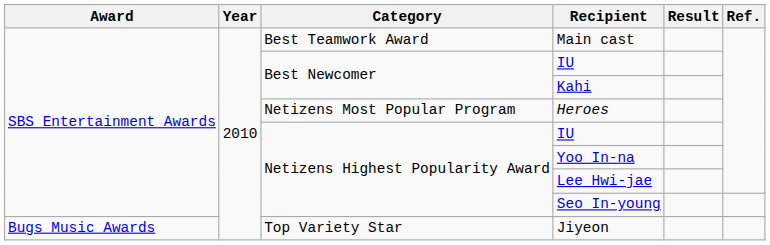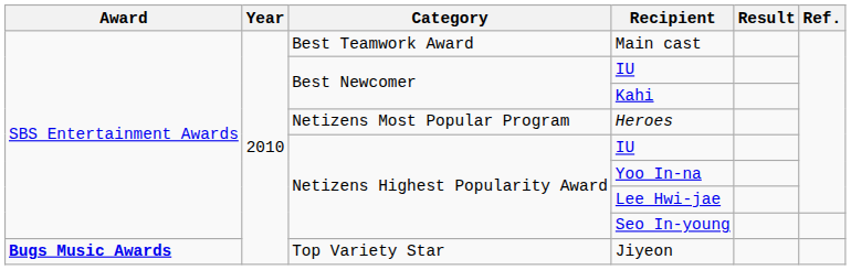Jiyeon | Award: normal -> bold
